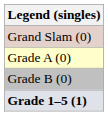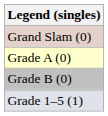row 5 | column 1: bold -> normal
